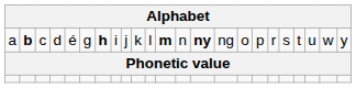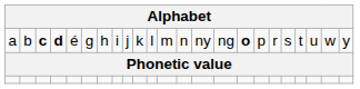a | column 2: bold -> normal
a | column 3: normal -> bold
a | column 4: normal -> bold
a | column 7: bold -> normal
a | column 12: bold -> normal
a | column 14: bold -> normal
a | column 16: normal -> bold
